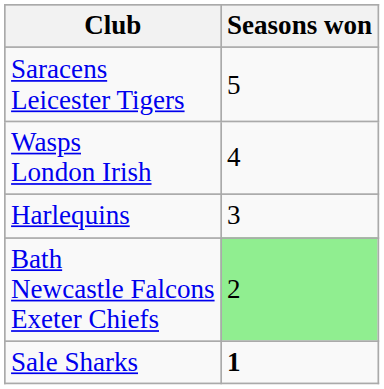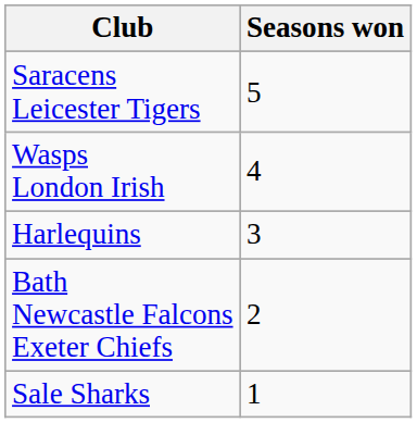Bath Newcastle Falcons Exeter Chiefs | Seasons won: lightgreen background -> no background
Sale Sharks | Seasons won: bold -> normal
